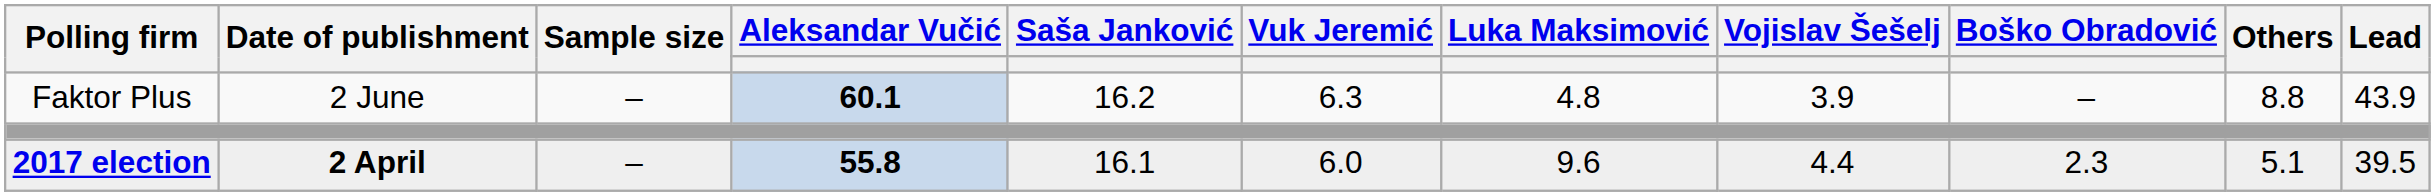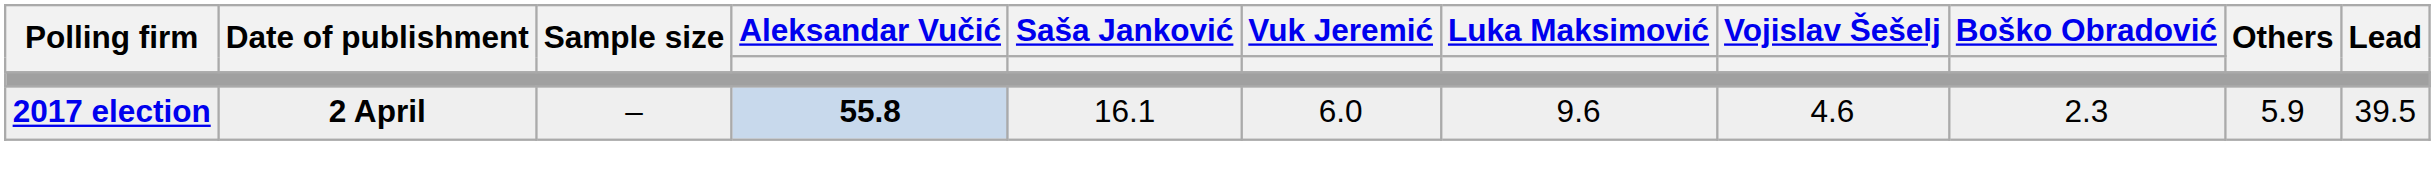- row: Faktor Plus | 2 June | – | 60.1 | 16.2 | 6.3 | 4.8 | 3.9 | – | 8.8 | 43.9
2017 election | Vojislav Šešelj: 4.4 -> 4.6
2017 election | Others: 5.1 -> 5.9
